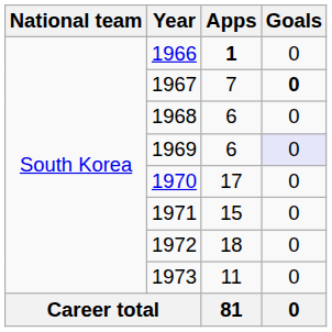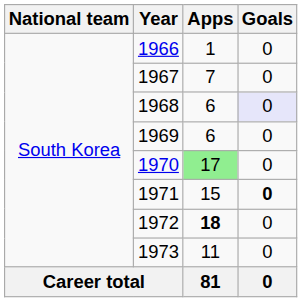1966 | Apps: bold -> normal
1967 | Goals: bold -> normal
1968 | Goals: no background -> lavender background
1969 | Goals: lavender background -> no background
1970 | Apps: no background -> lightgreen background
1971 | Goals: normal -> bold
1972 | Apps: normal -> bold
